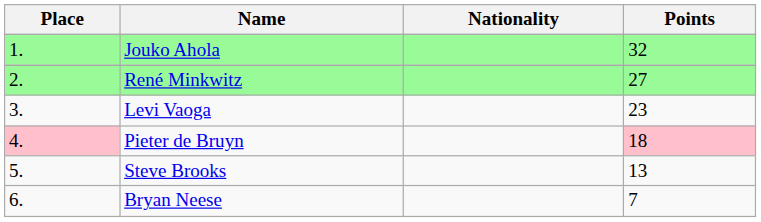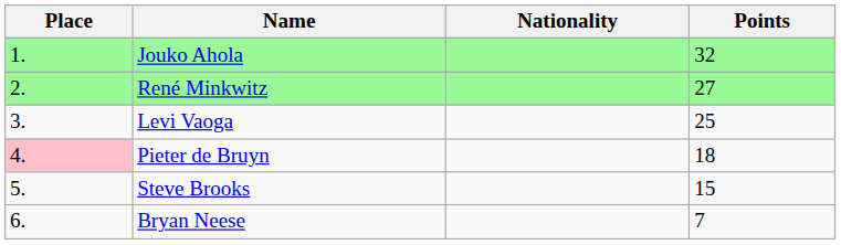Levi Vaoga | Points: 23 -> 25
Pieter de Bruyn | Points: pink background -> no background
Steve Brooks | Points: 13 -> 15
